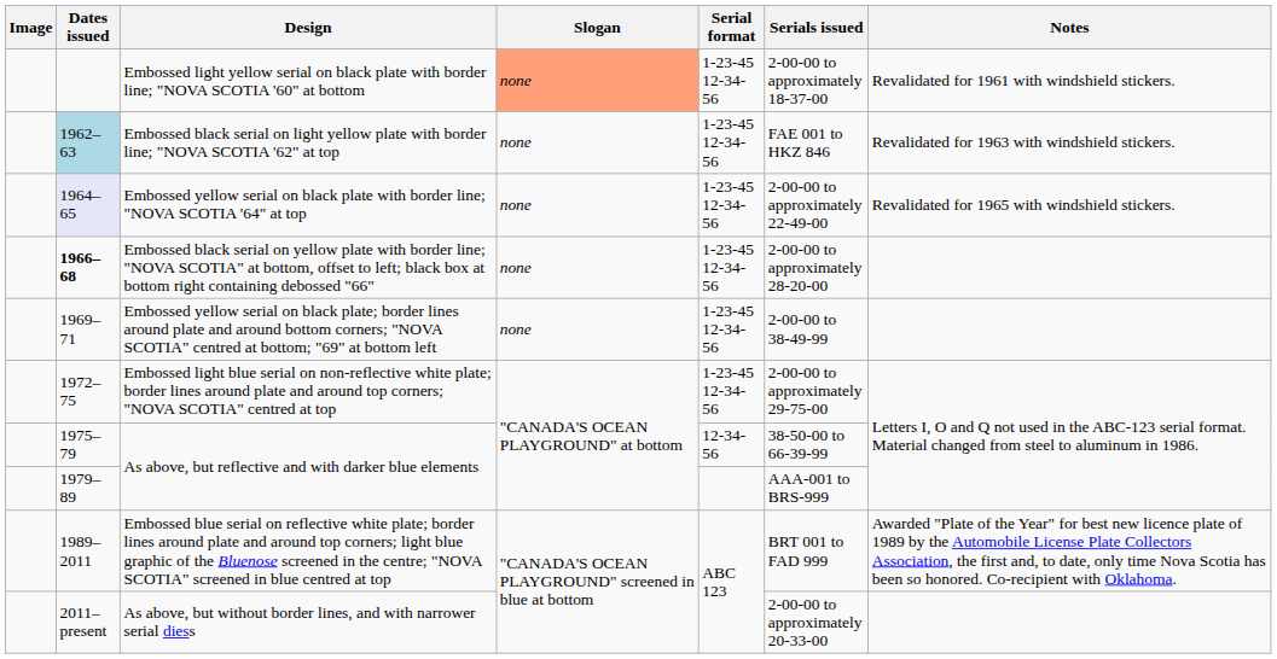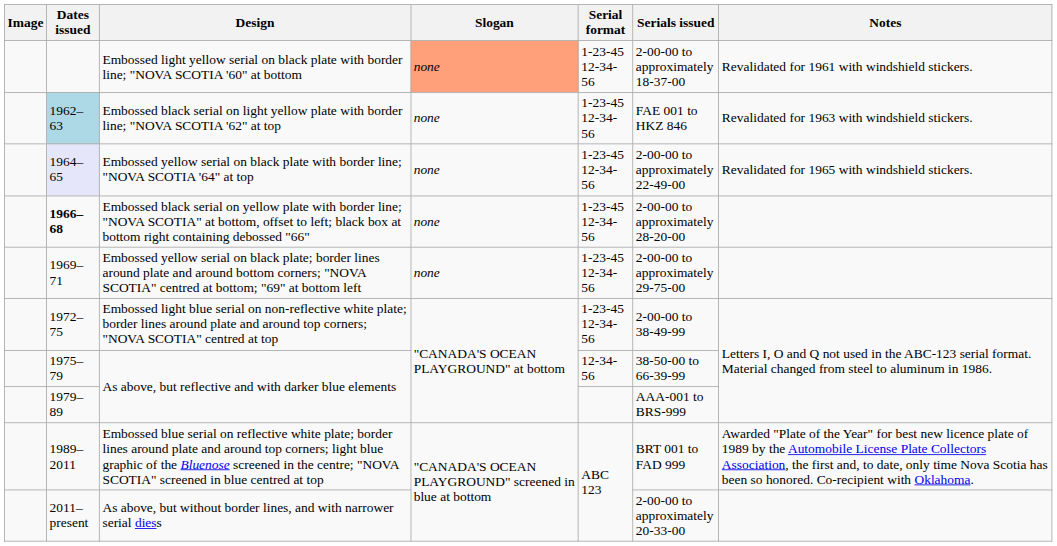row 6 | Serials issued: 2-00-00 to 38-49-99 -> 2-00-00 to approximately 29-75-00
row 7 | Serials issued: 2-00-00 to approximately 29-75-00 -> 2-00-00 to 38-49-99
